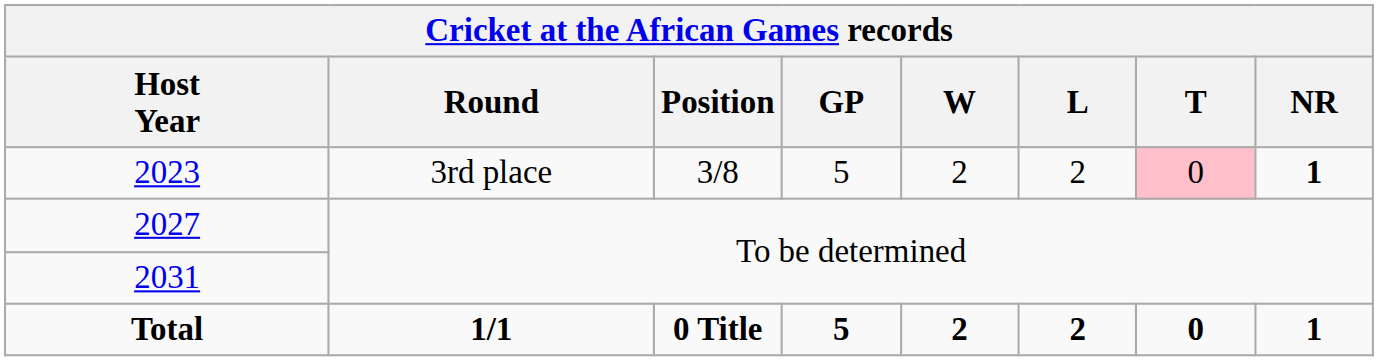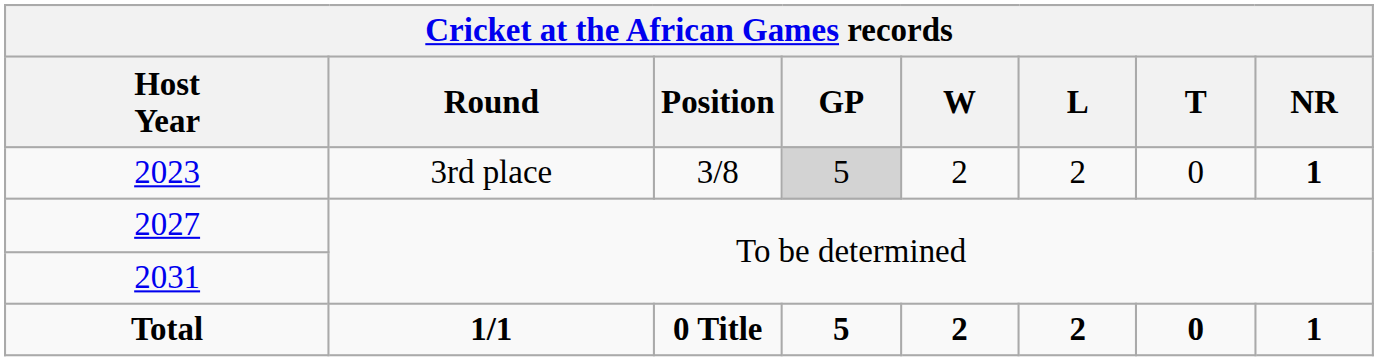2023 | GP: no background -> lightgrey background
2023 | T: pink background -> no background
